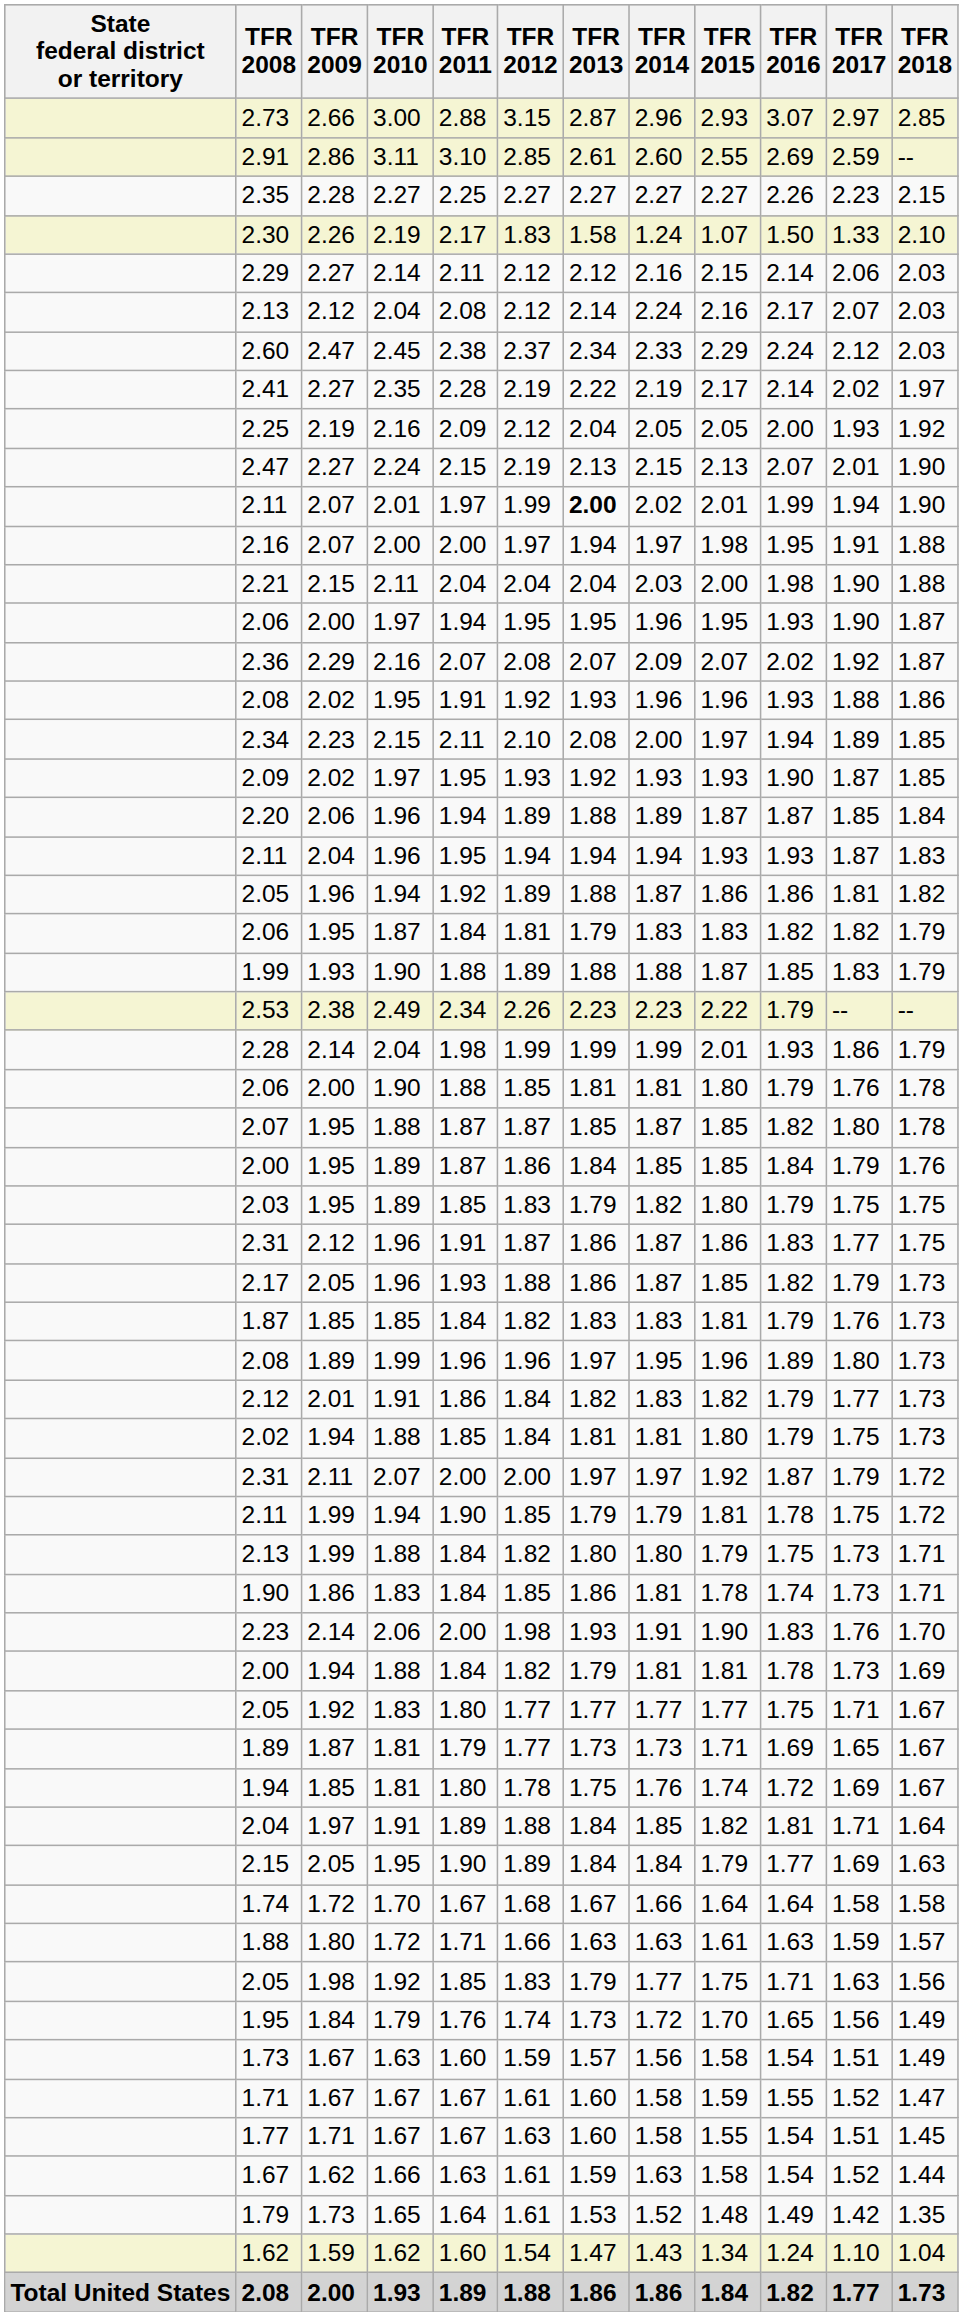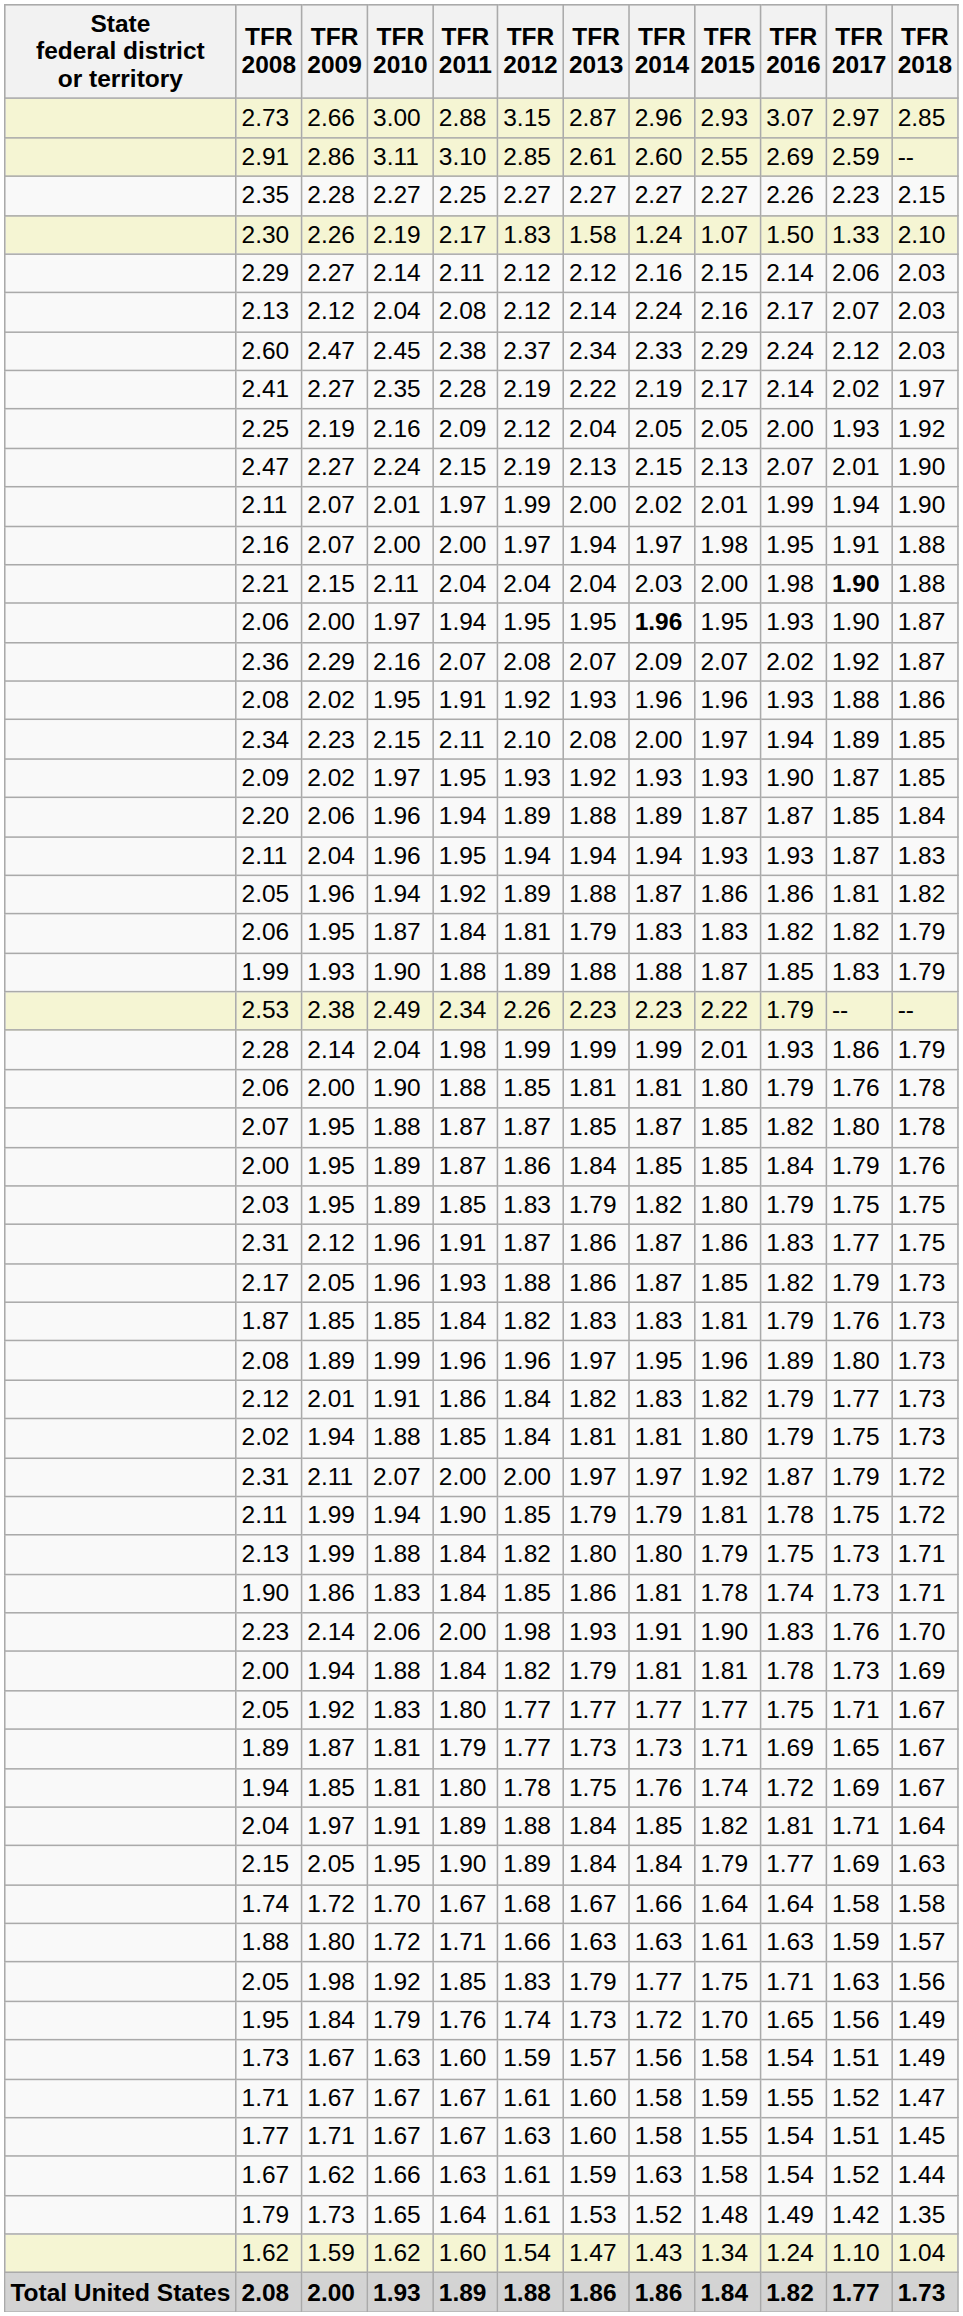2.11 / 2.01 | TFR 2013: bold -> normal
2.21 | TFR 2017: normal -> bold
2.06 / 1.97 | TFR 2014: normal -> bold
